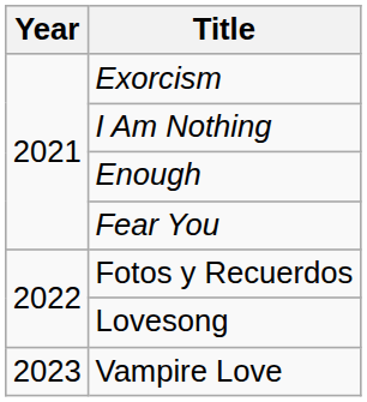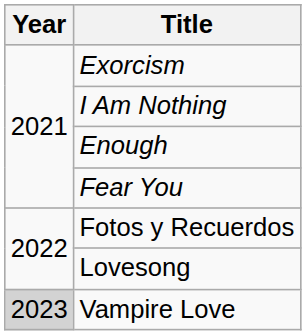Vampire Love | Year: no background -> lightgrey background
